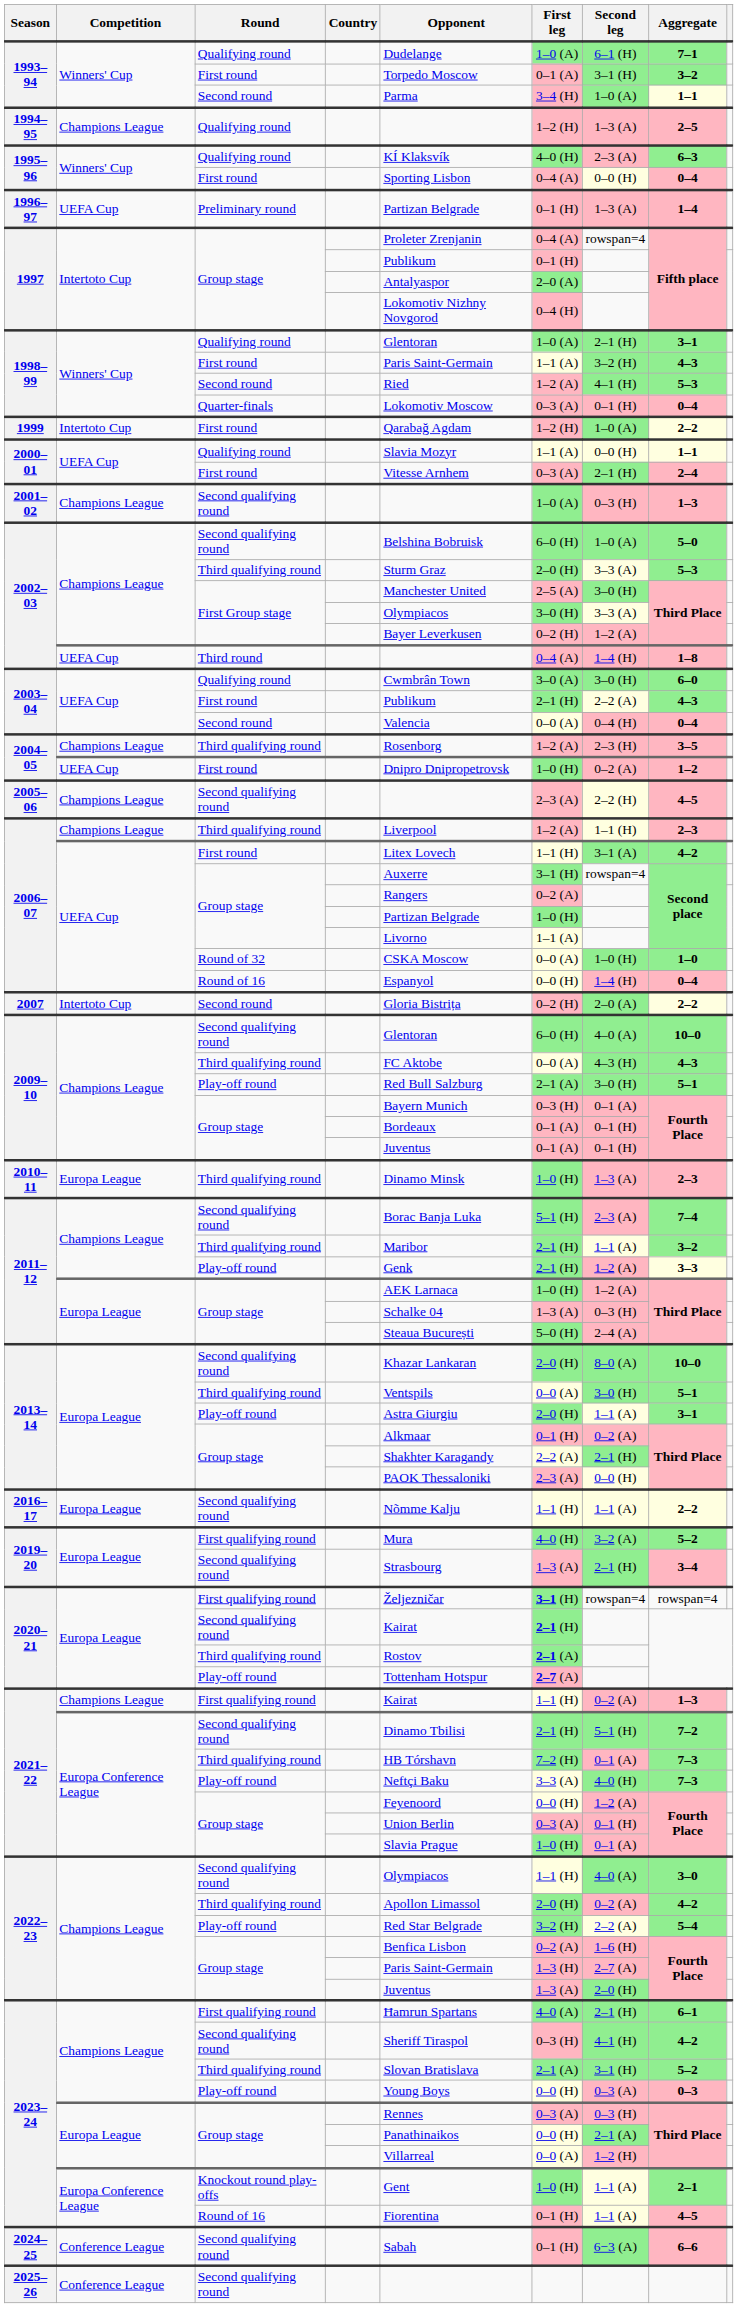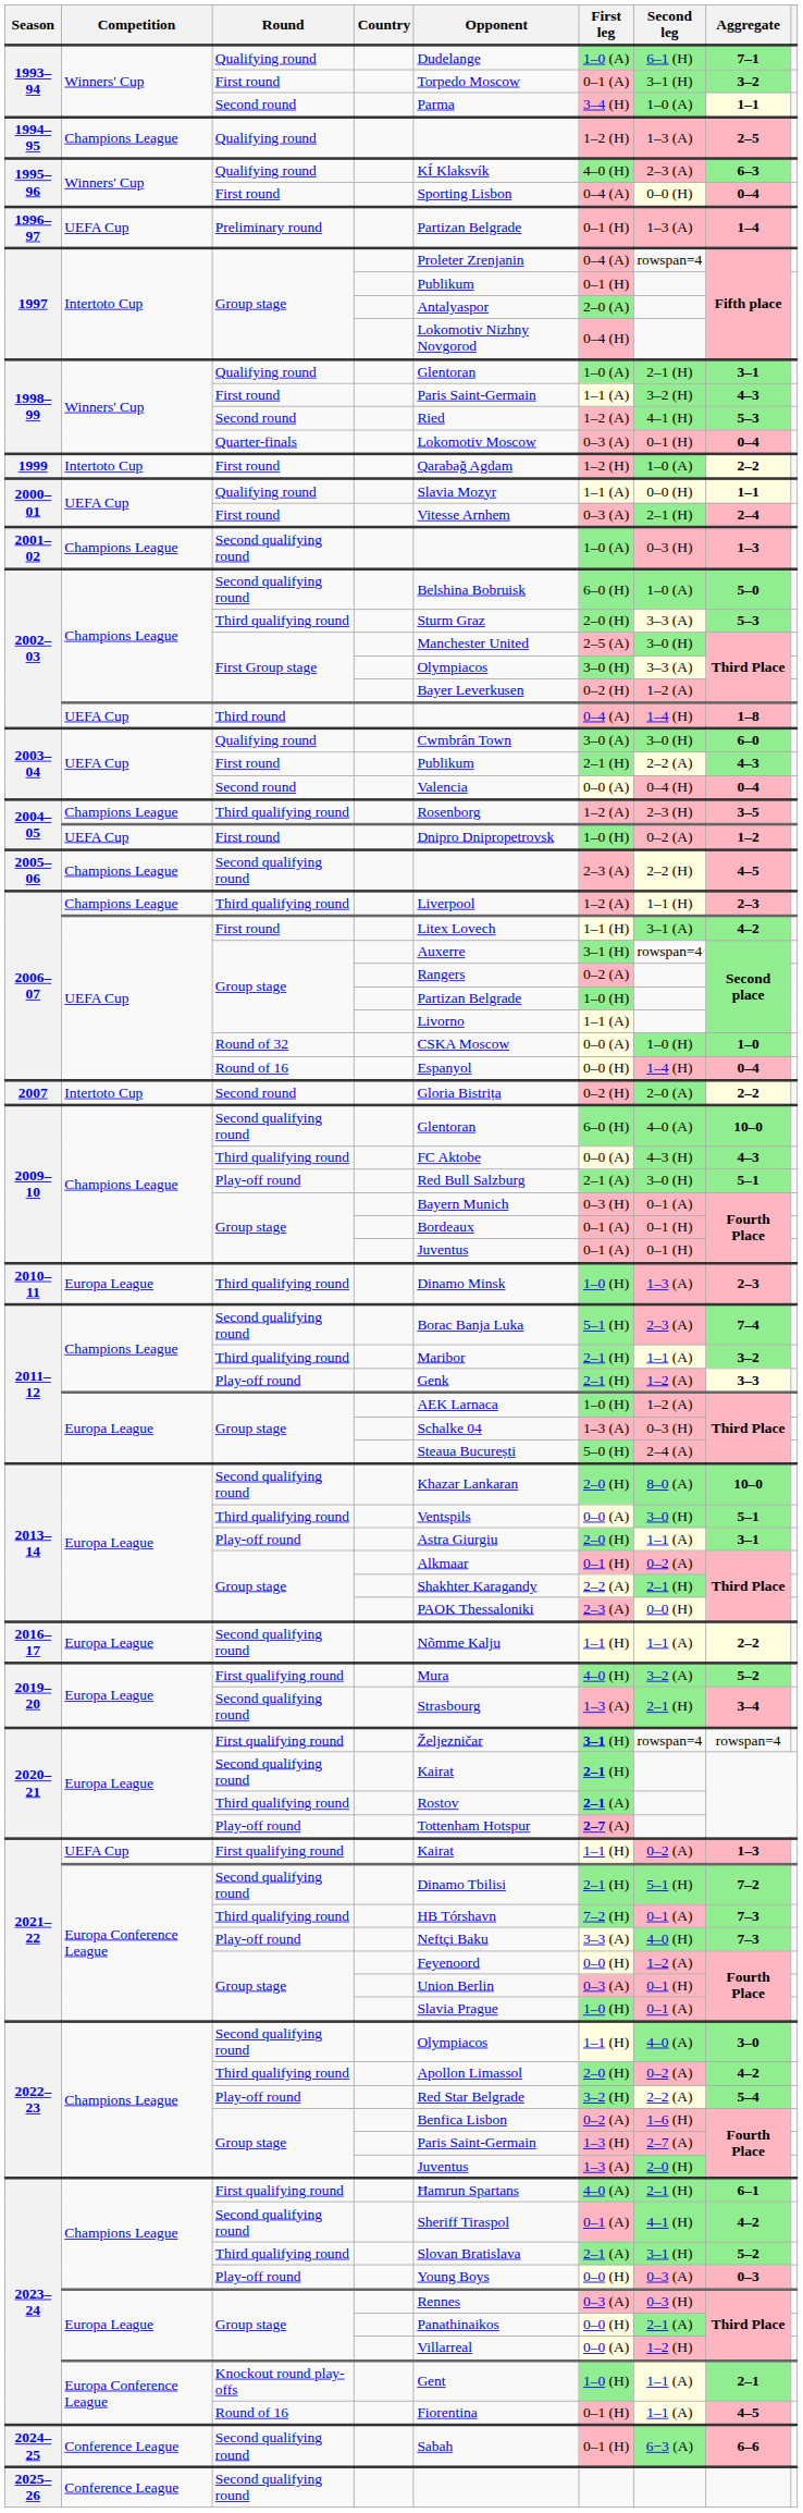2021–22 / First qualifying round | Competition: Champions League -> UEFA Cup
2023–24 / Second qualifying round | First leg: 0–3 (H) -> 0–1 (A)
